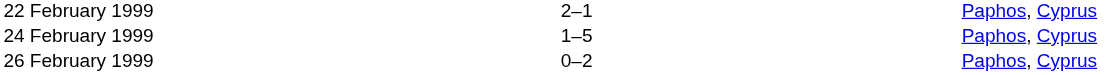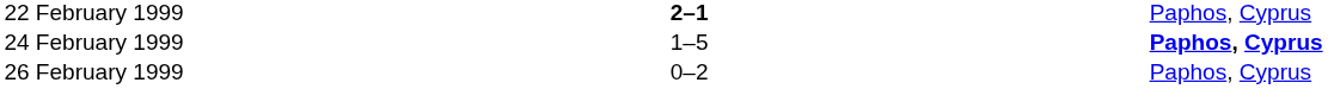22 February 1999 | column 2: normal -> bold
24 February 1999 | column 3: normal -> bold
